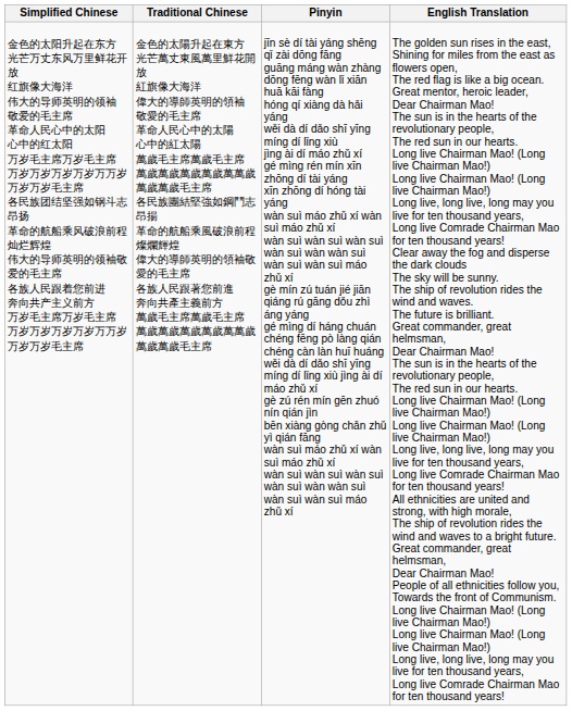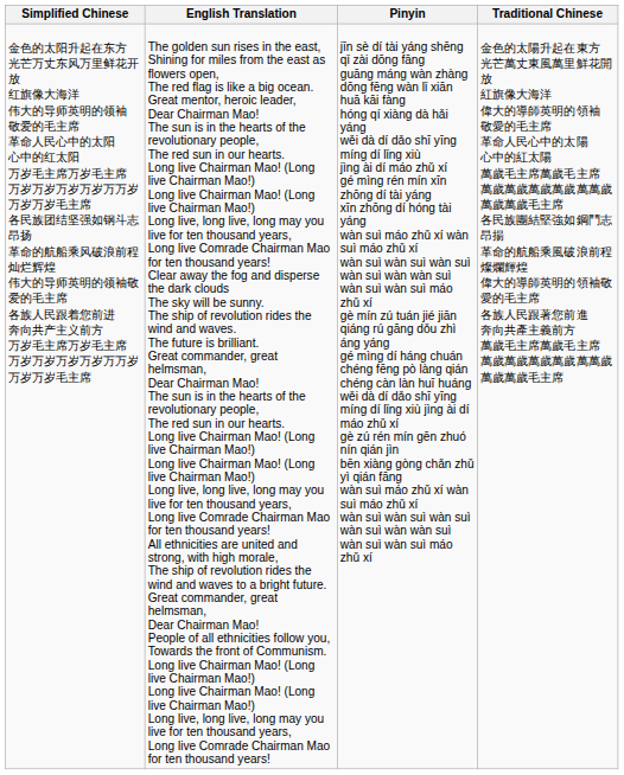columns swapped: Traditional Chinese <-> English Translation
